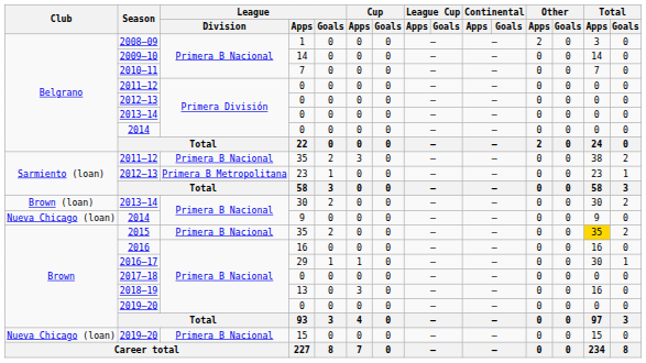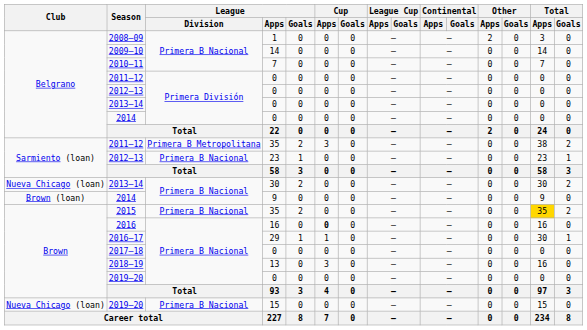2011–12 / 35 | League / Division: Primera B Nacional -> Primera B Metropolitana
2012–13 / 23 | League / Division: Primera B Metropolitana -> Primera B Nacional
2013–14 / 30 | Club: Brown (loan) -> Nueva Chicago (loan)
2014 / 9 | Club: Nueva Chicago (loan) -> Brown (loan)
2016 | Cup / Apps: normal -> bold
